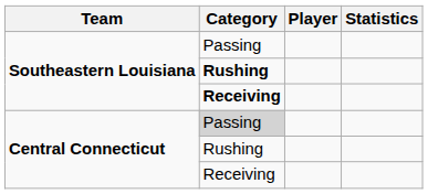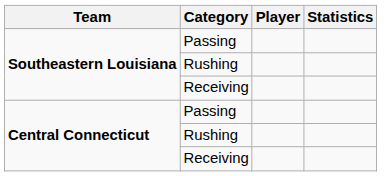Southeastern Louisiana / Rushing | Category: bold -> normal
Southeastern Louisiana / Receiving | Category: bold -> normal
Central Connecticut / Passing | Category: lightgrey background -> no background
